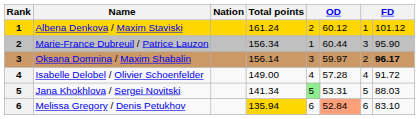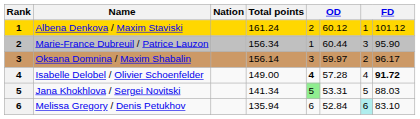Oksana Domnina / Maxim Shabalin | column 8: bold -> normal
Isabelle Delobel / Olivier Schoenfelder | column 5: normal -> bold
Isabelle Delobel / Olivier Schoenfelder | column 8: normal -> bold
Melissa Gregory / Denis Petukhov | Total points: gold background -> no background
Melissa Gregory / Denis Petukhov | column 6: lightsalmon background -> no background
Melissa Gregory / Denis Petukhov | column 7: no background -> paleturquoise background
